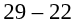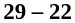row 1 | column 1: normal -> bold
